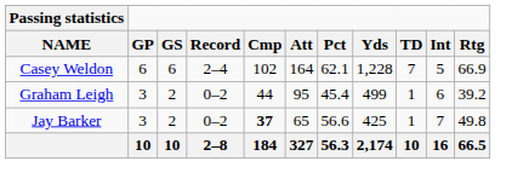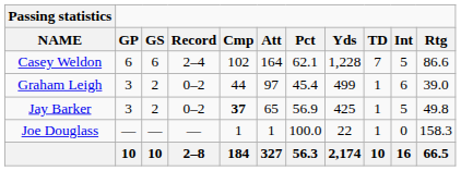Casey Weldon | Rtg: 66.9 -> 86.6
Graham Leigh | Att: 95 -> 97
Graham Leigh | Rtg: 39.2 -> 39.0
Jay Barker | Pct: 56.6 -> 56.9
Jay Barker | Int: 7 -> 5
+ row: Joe Douglass | — | — | — | 1 | 1 | 100.0 | 22 | 1 | 0 | 158.3
